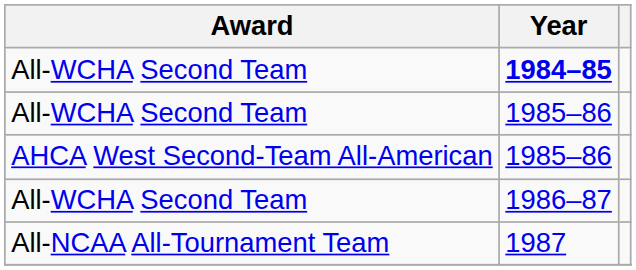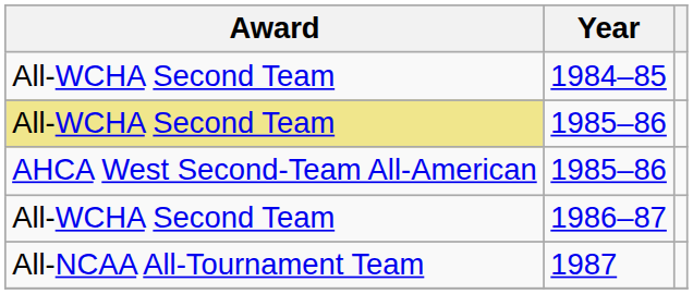row 2 | Year: bold -> normal
row 3 | Award: no background -> khaki background
